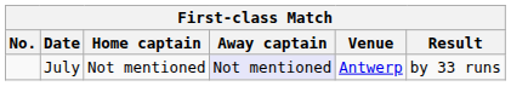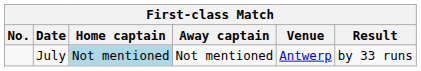July | Home captain: no background -> lightblue background
July | Away captain: lavender background -> no background
